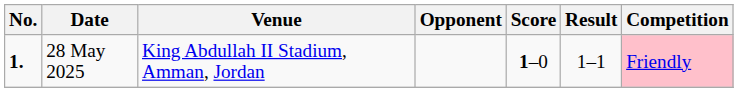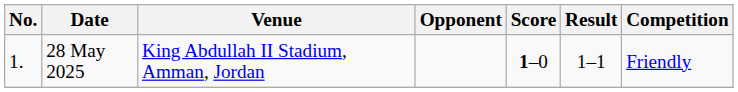28 May 2025 | No.: bold -> normal
28 May 2025 | Competition: pink background -> no background
